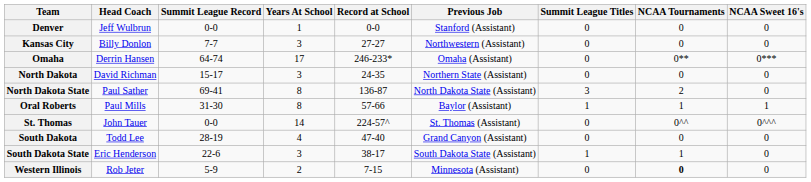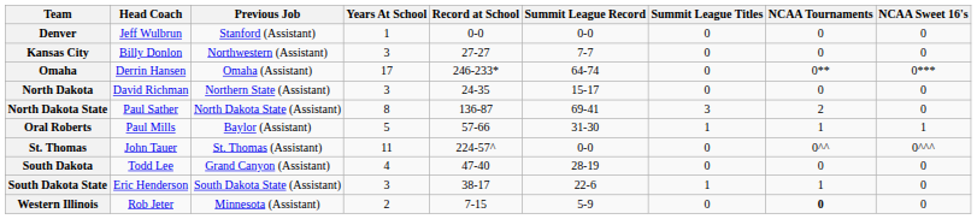columns swapped: Previous Job <-> Summit League Record
Oral Roberts | Years At School: 8 -> 5
St. Thomas | Years At School: 14 -> 11
